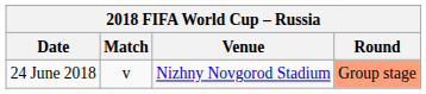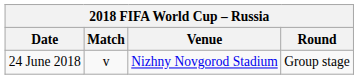24 June 2018 | Round: lightsalmon background -> no background
